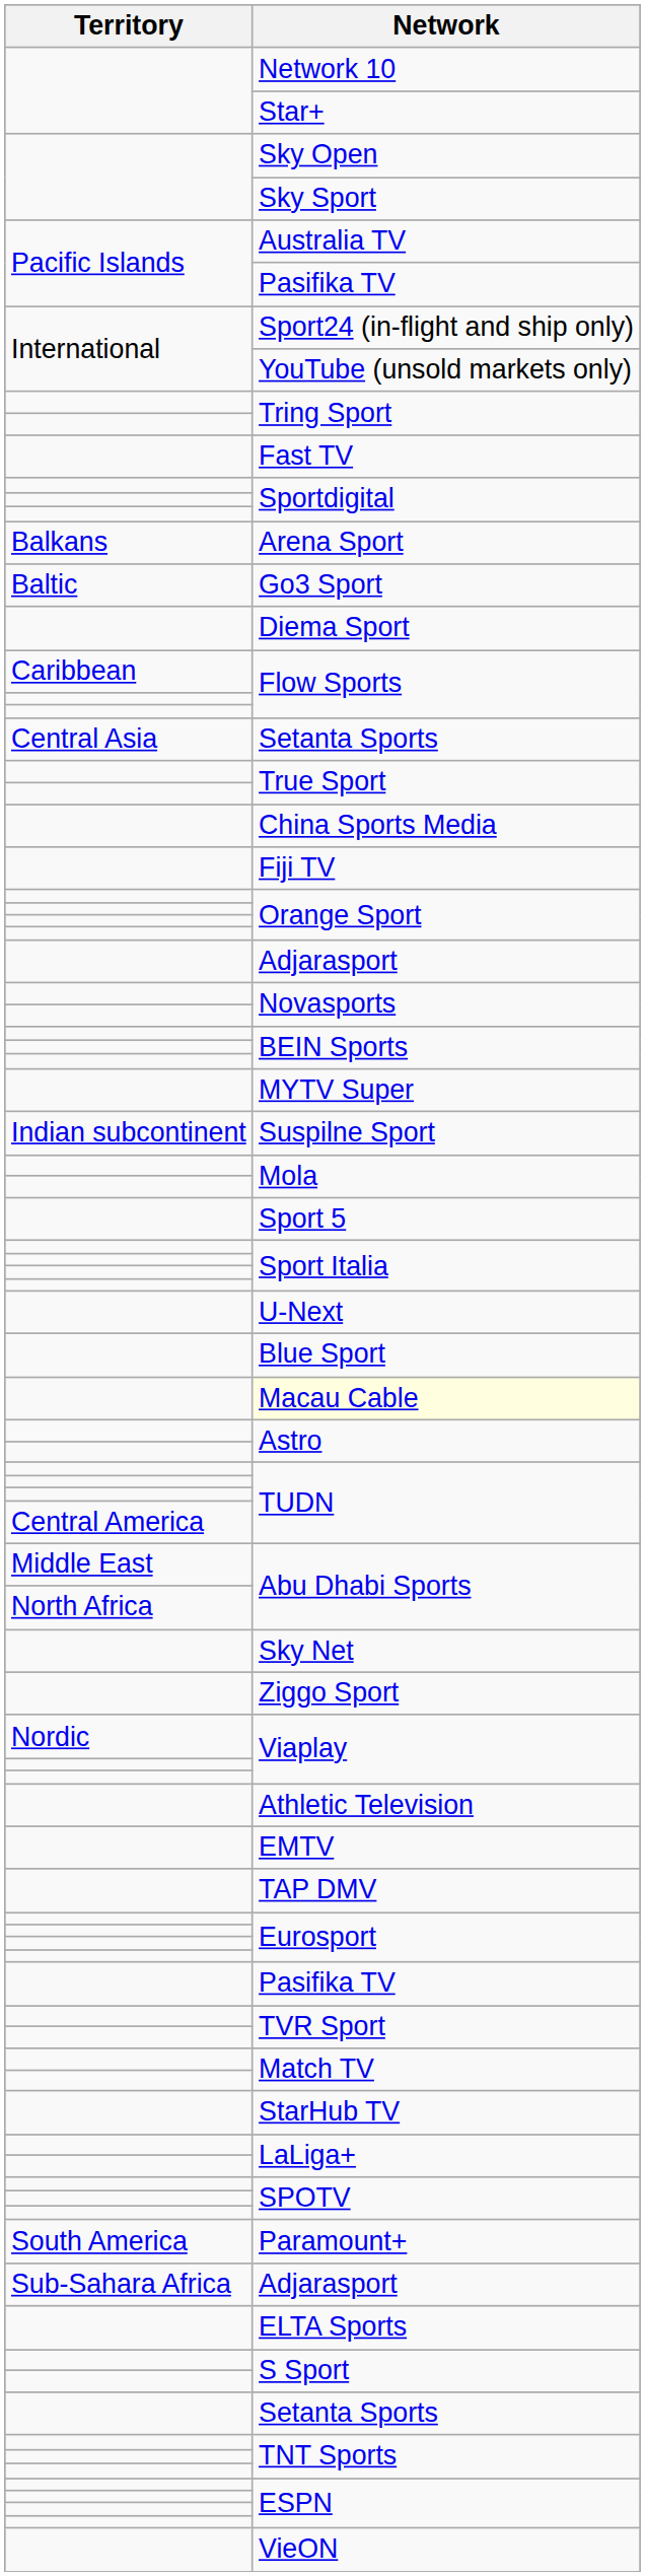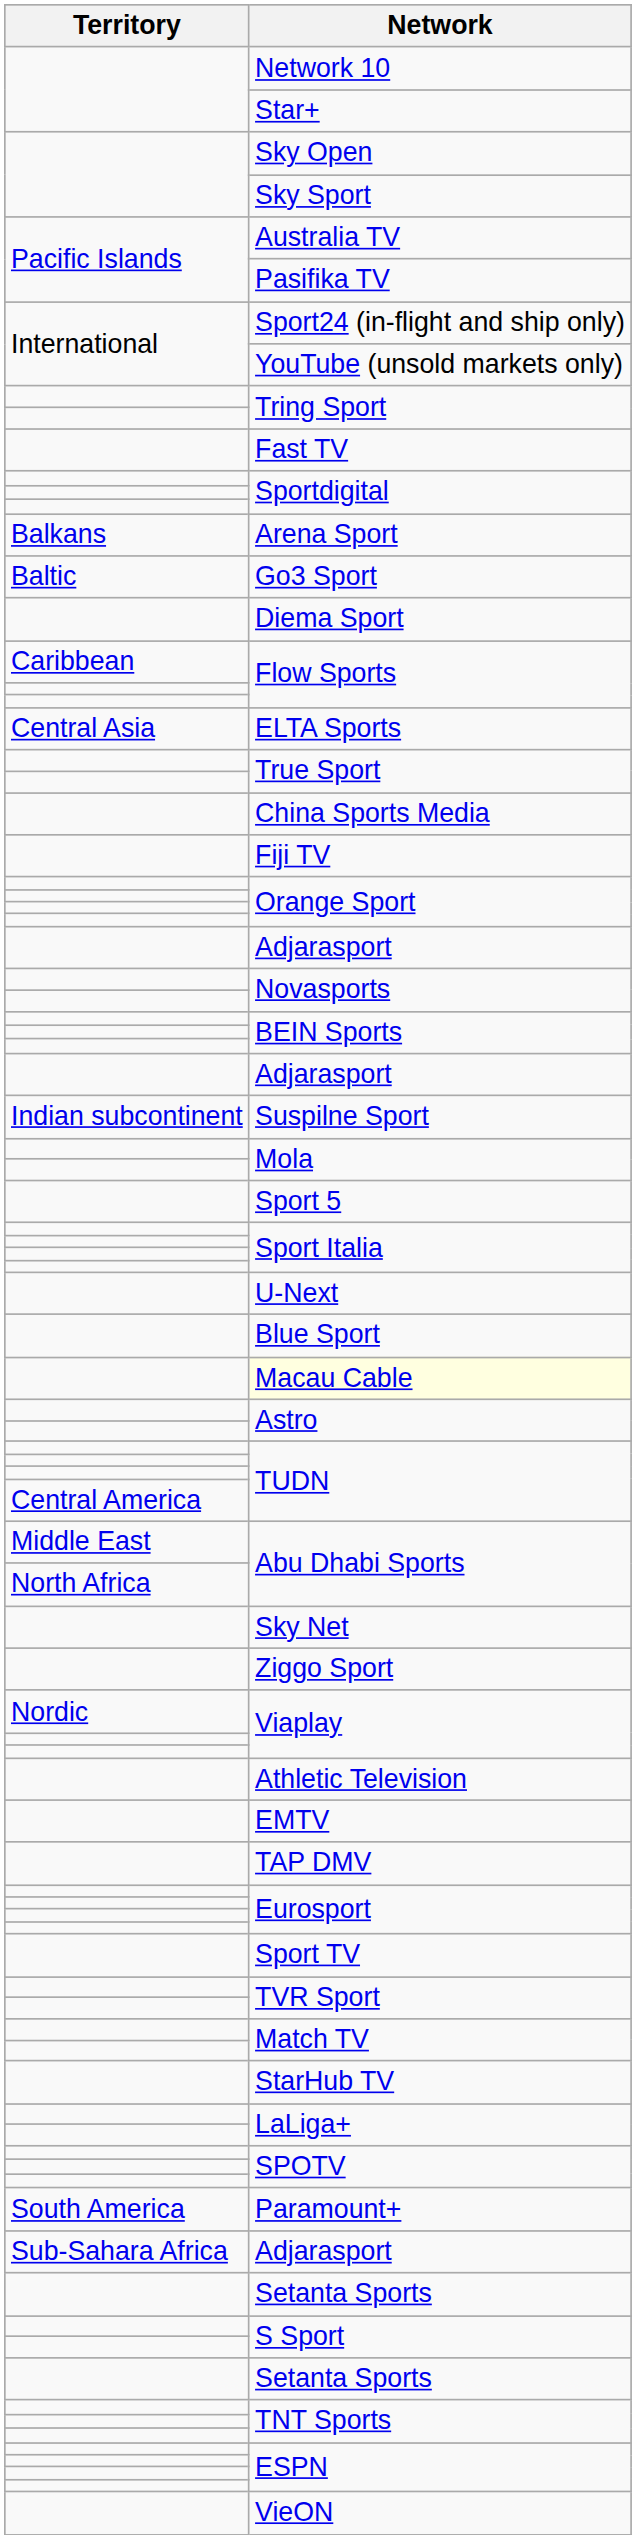row 22 | Network: Setanta Sports -> ELTA Sports
row 37 | Network: MYTV Super -> Adjarasport
row 69 | Network: Pasifika TV -> Sport TV
row 82 | Network: ELTA Sports -> Setanta Sports
